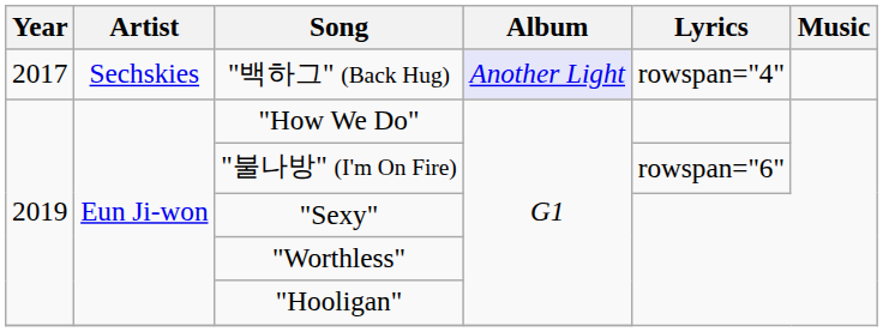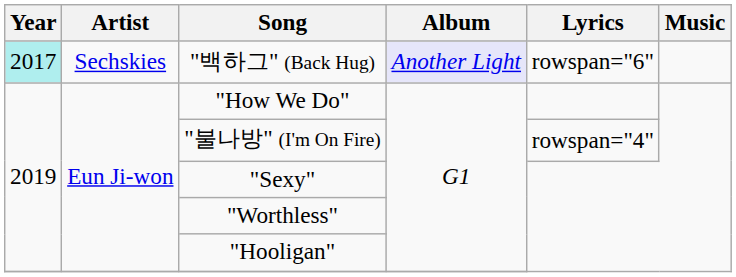"백하그" (Back Hug) | Year: no background -> paleturquoise background
"백하그" (Back Hug) | Lyrics: rowspan="4" -> rowspan="6"
"불나방" (I'm On Fire) | Lyrics: rowspan="6" -> rowspan="4"
